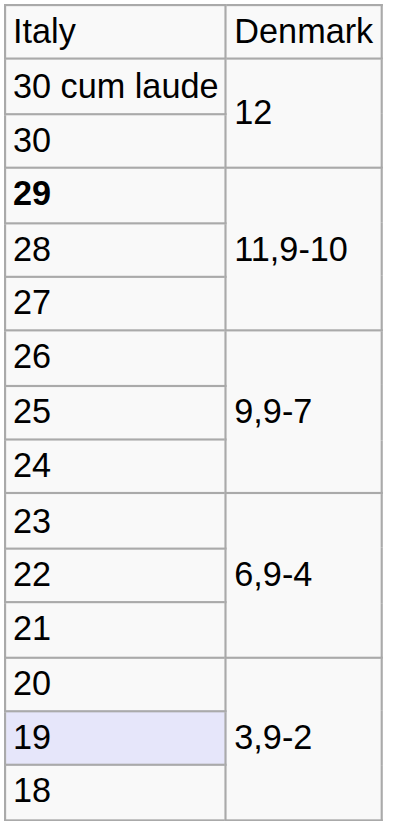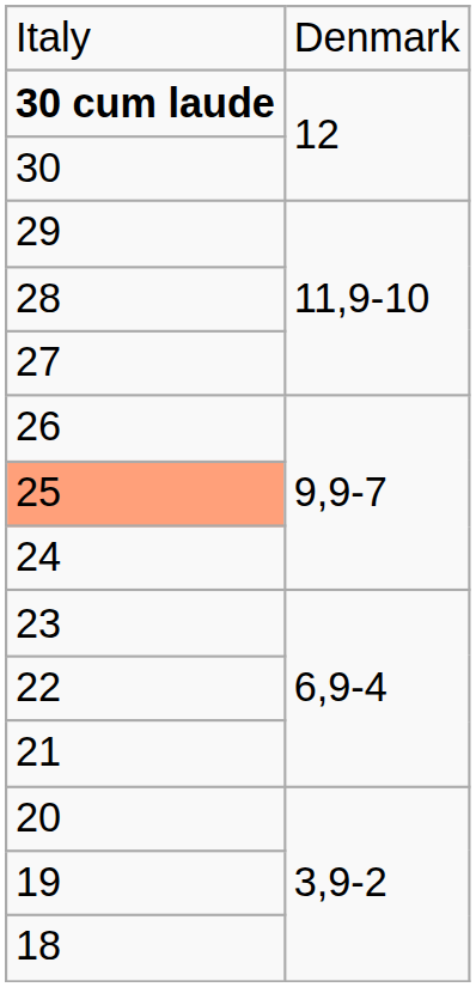30 cum laude | column 1: normal -> bold
29 | column 1: bold -> normal
25 | column 1: no background -> lightsalmon background
19 | column 1: lavender background -> no background
